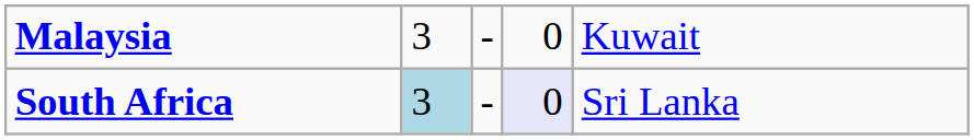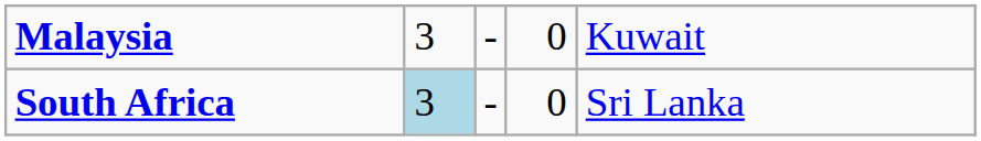South Africa | column 4: lavender background -> no background
